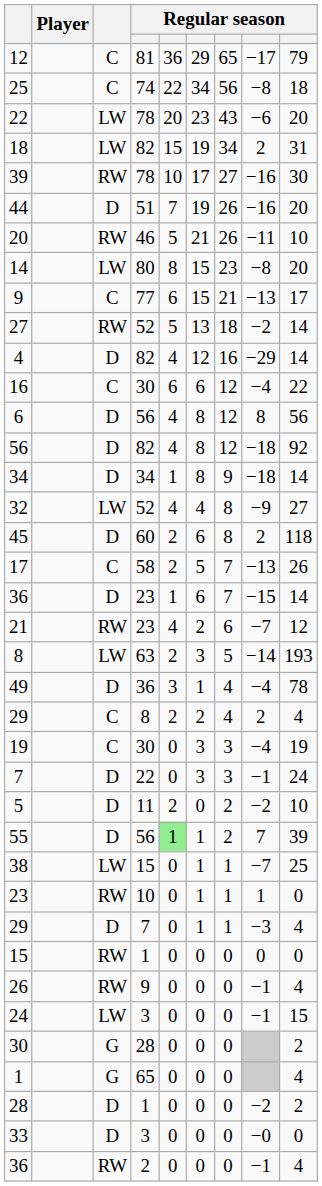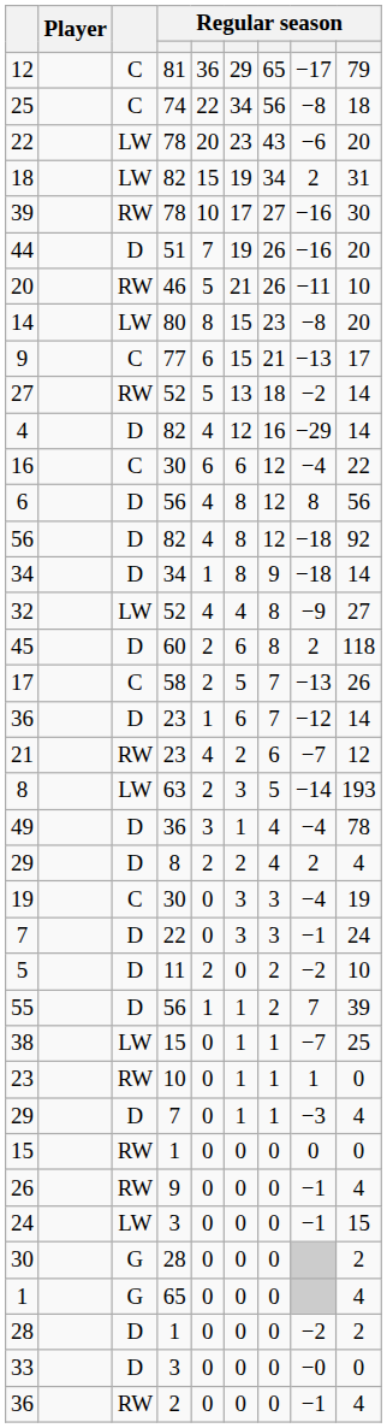36 / 23 | column 8: −15 -> −12
29 / 8 | column 3: C -> D
55 | column 5: lightgreen background -> no background
